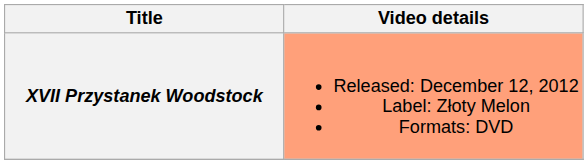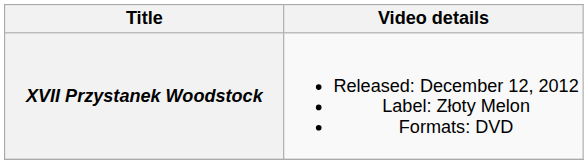XVII Przystanek Woodstock | Video details: lightsalmon background -> no background
